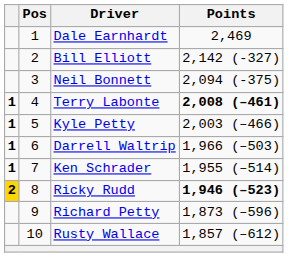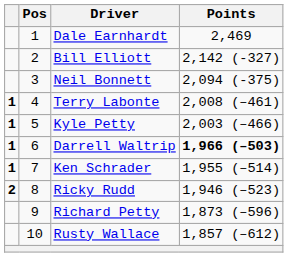Terry Labonte | Points: bold -> normal
Darrell Waltrip | Points: normal -> bold
Ricky Rudd | column 1: gold background -> no background
Ricky Rudd | Points: bold -> normal
